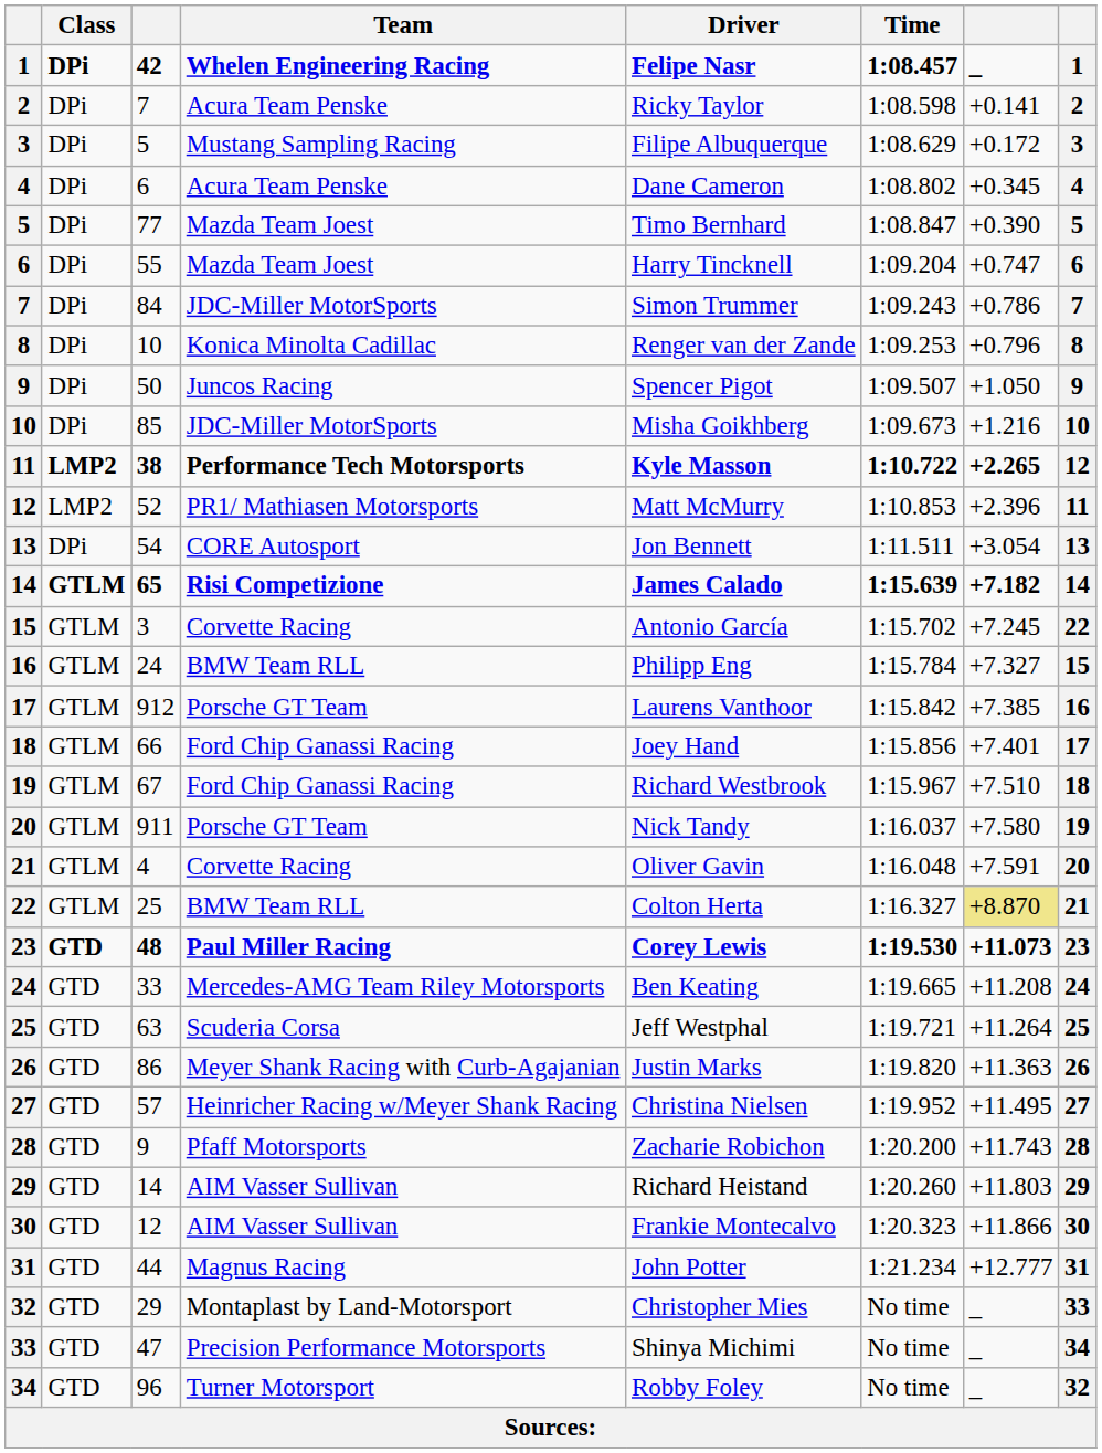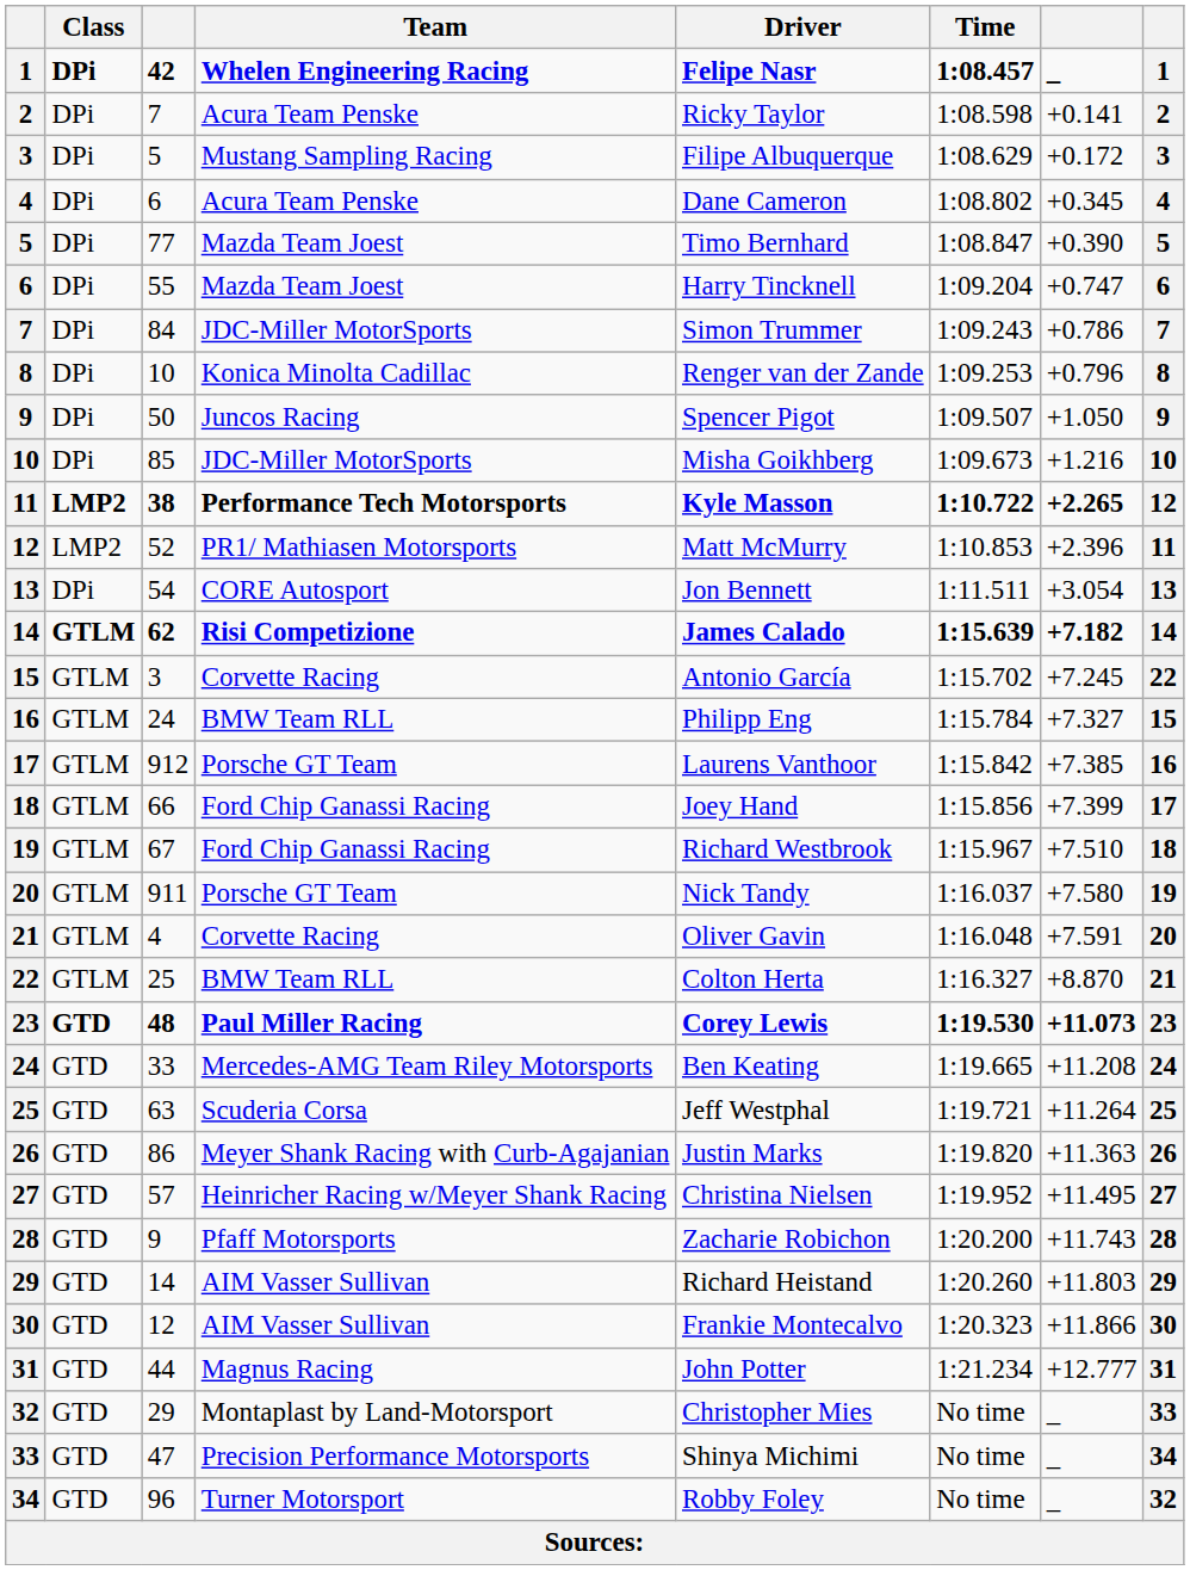row 15 | column 3: 65 -> 62
row 19 | column 7: +7.401 -> +7.399
row 23 | column 7: khaki background -> no background
